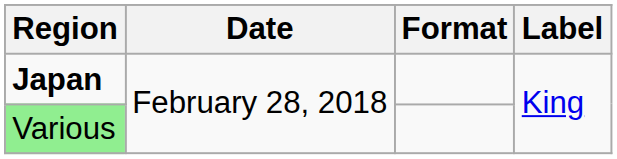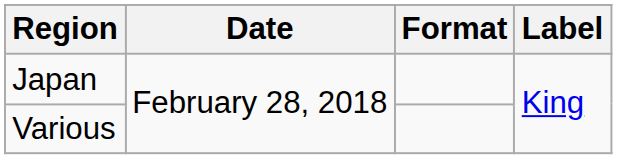Japan | Region: bold -> normal
Various | Region: lightgreen background -> no background
